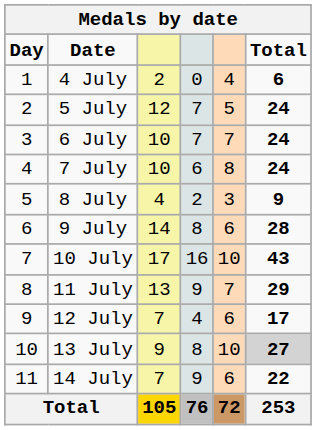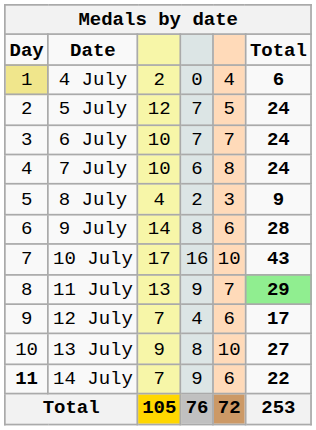4 July | Day: no background -> khaki background
11 July | Total: no background -> lightgreen background
13 July | Total: lightgrey background -> no background
14 July | Day: normal -> bold
